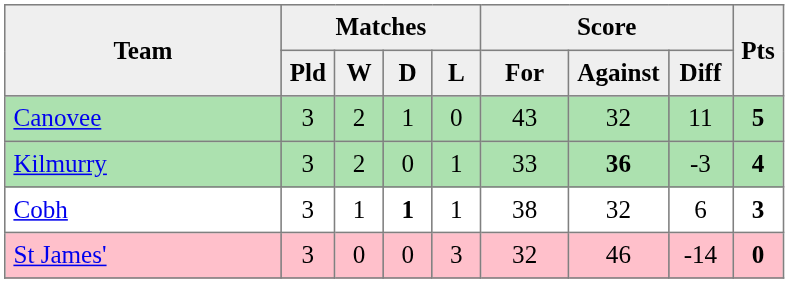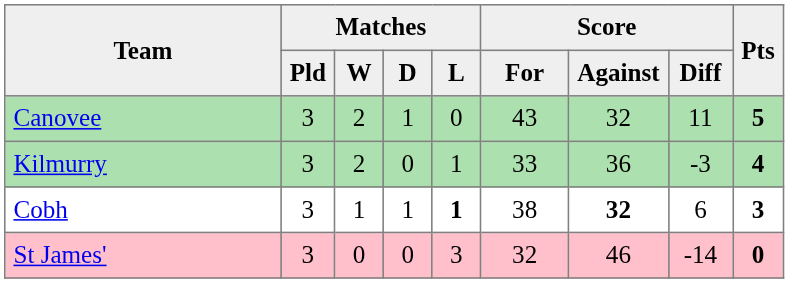Kilmurry | Score / Against: bold -> normal
Cobh | Matches / D: bold -> normal
Cobh | Matches / L: normal -> bold
Cobh | Score / Against: normal -> bold
